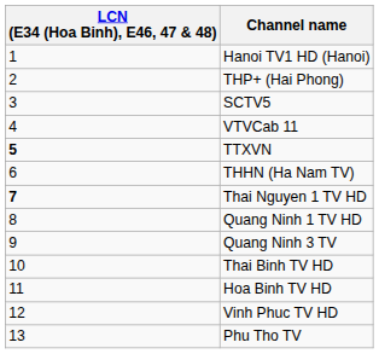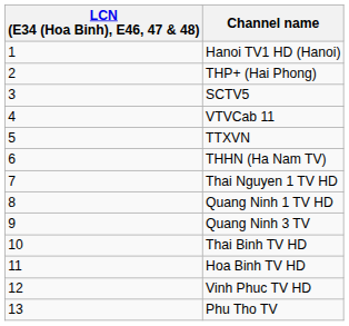TTXVN | LCN (E34 (Hoa Binh), E46, 47 & 48): bold -> normal
Thai Nguyen 1 TV HD | LCN (E34 (Hoa Binh), E46, 47 & 48): bold -> normal
